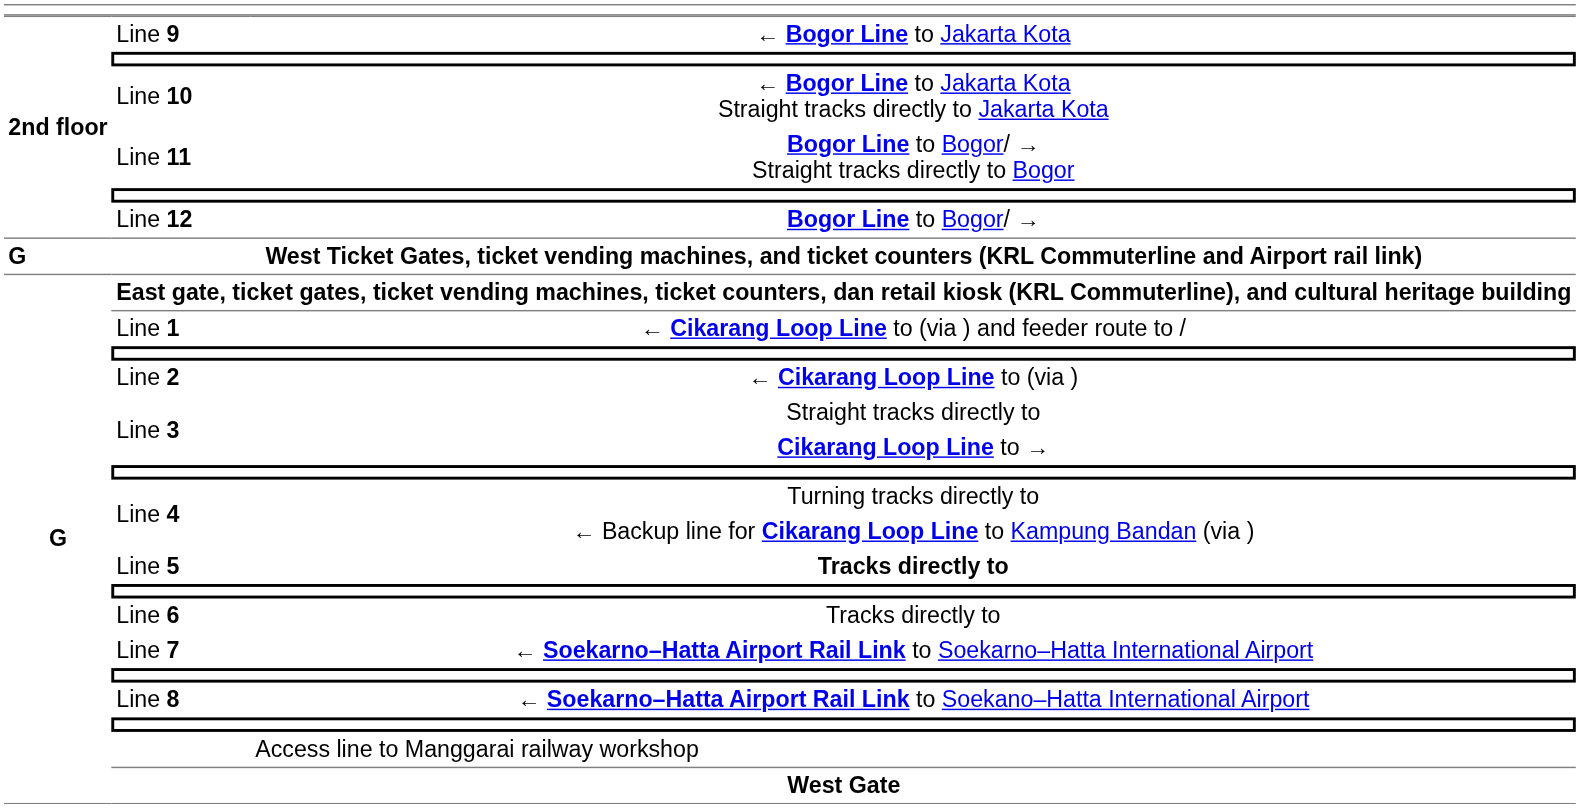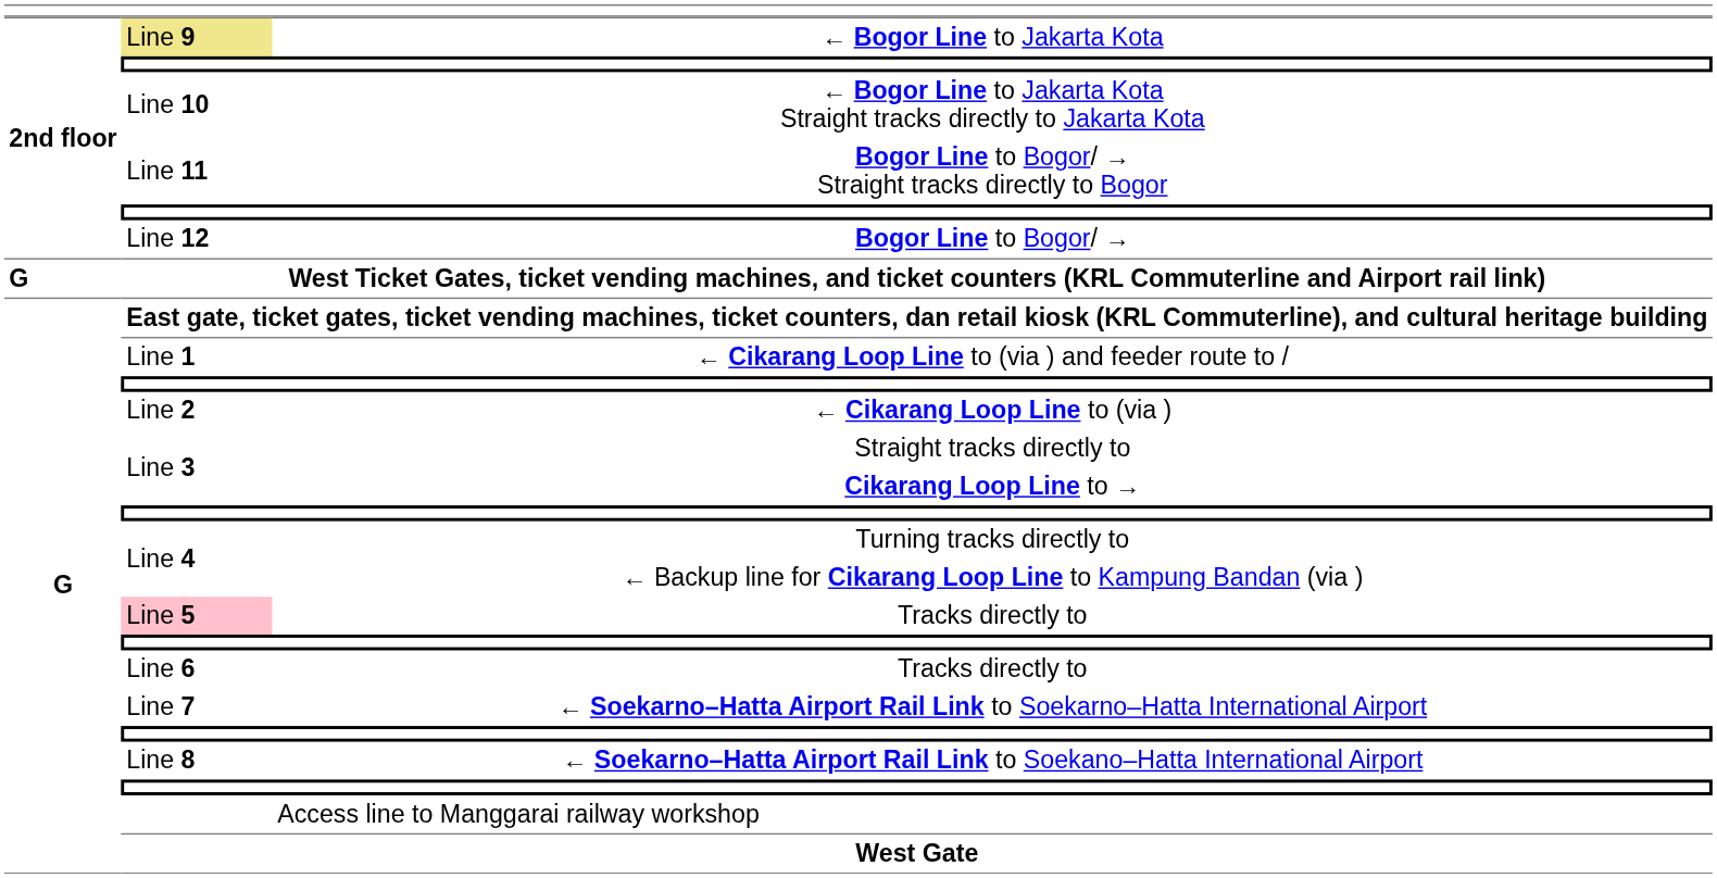← Bogor Line to Jakarta Kota | column 2: no background -> khaki background
Line 5 / Tracks directly to | column 2: no background -> pink background
Line 5 / Tracks directly to | column 3: bold -> normal
